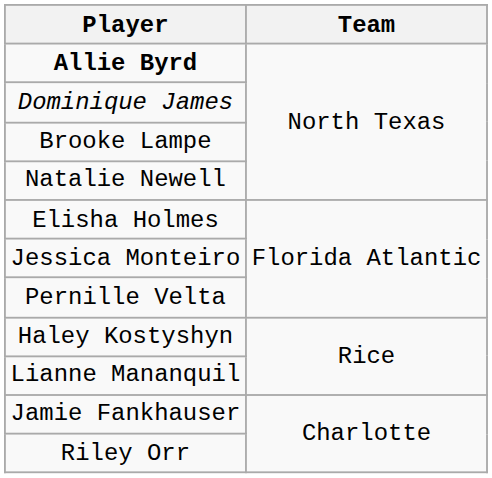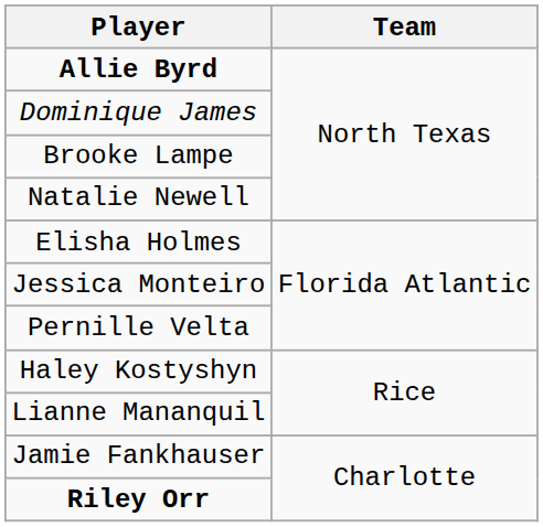Riley Orr | Player: normal -> bold
